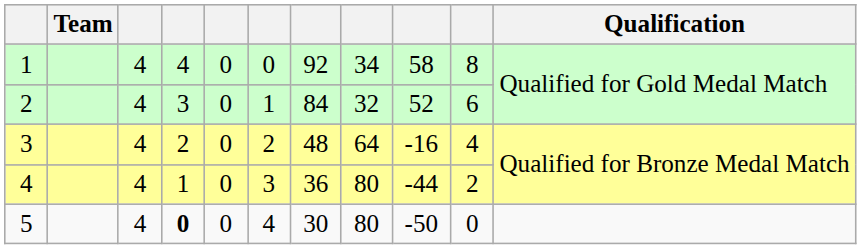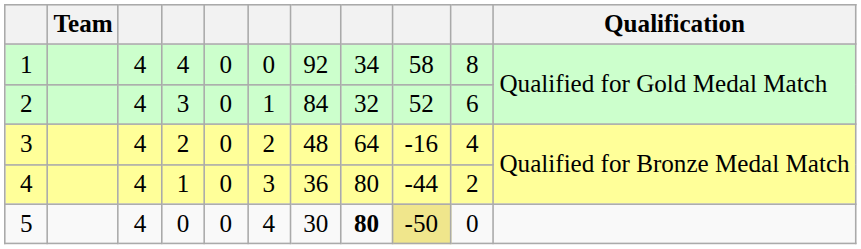5 | column 4: bold -> normal
5 | column 8: normal -> bold
5 | column 9: no background -> khaki background
